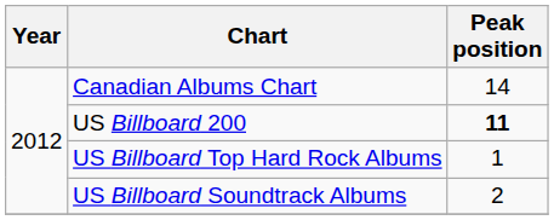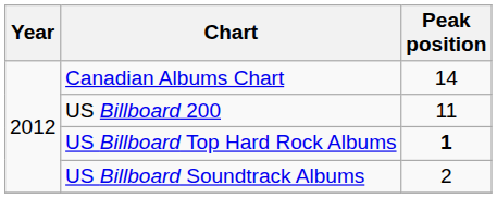US Billboard 200 | Peak position: bold -> normal
US Billboard Top Hard Rock Albums | Peak position: normal -> bold
